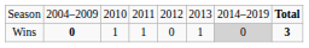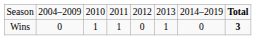Wins | column 2: bold -> normal
Wins | column 7: lightgrey background -> no background
